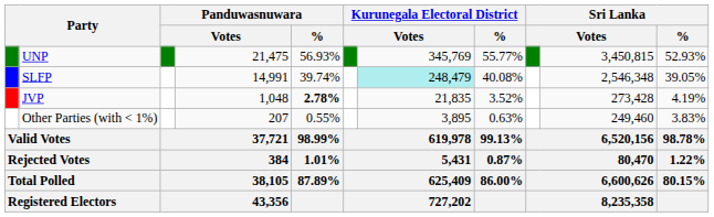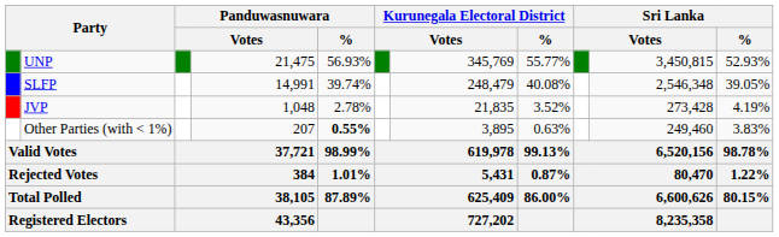SLFP | column 7: paleturquoise background -> no background
JVP | Panduwasnuwara / %: bold -> normal
Other Parties (with < 1%) | Panduwasnuwara / %: normal -> bold
